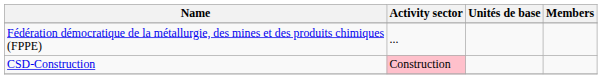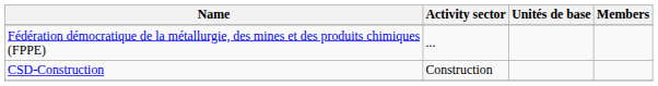CSD-Construction | Activity sector: pink background -> no background
